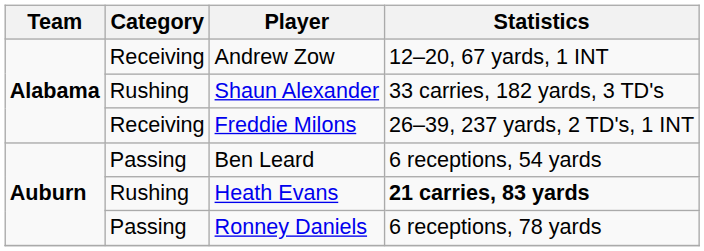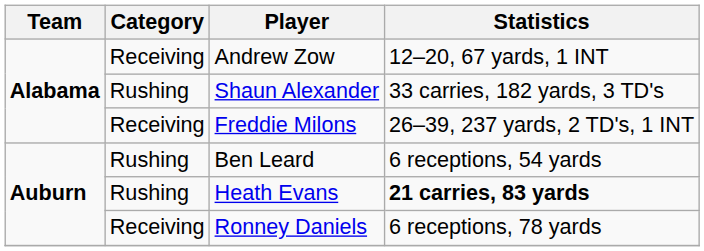Ben Leard | Category: Passing -> Rushing
Ronney Daniels | Category: Passing -> Receiving
